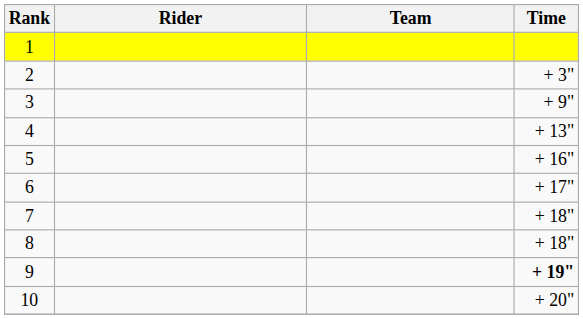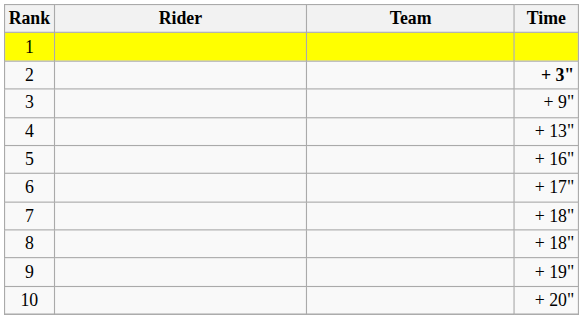2 | Time: normal -> bold
9 | Time: bold -> normal
